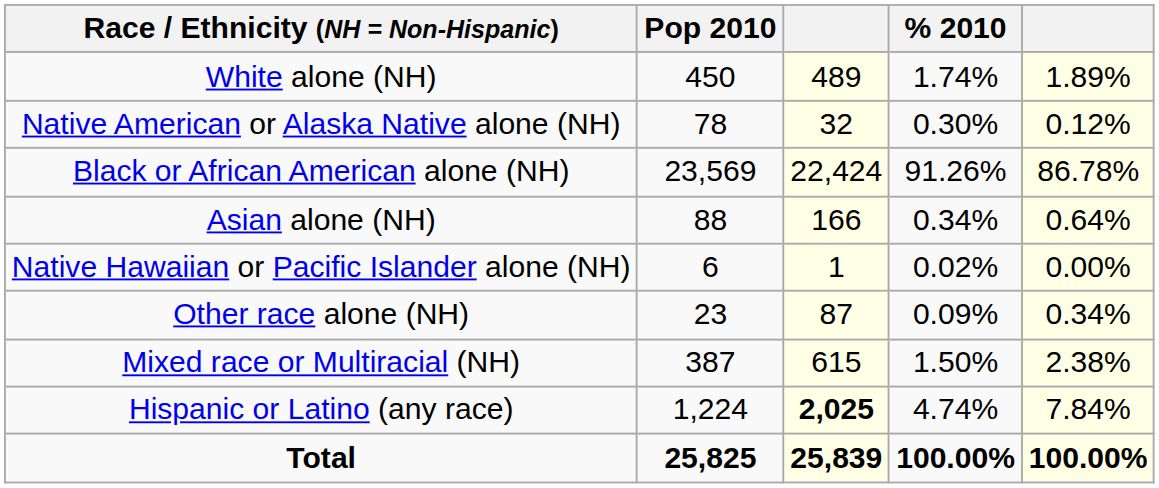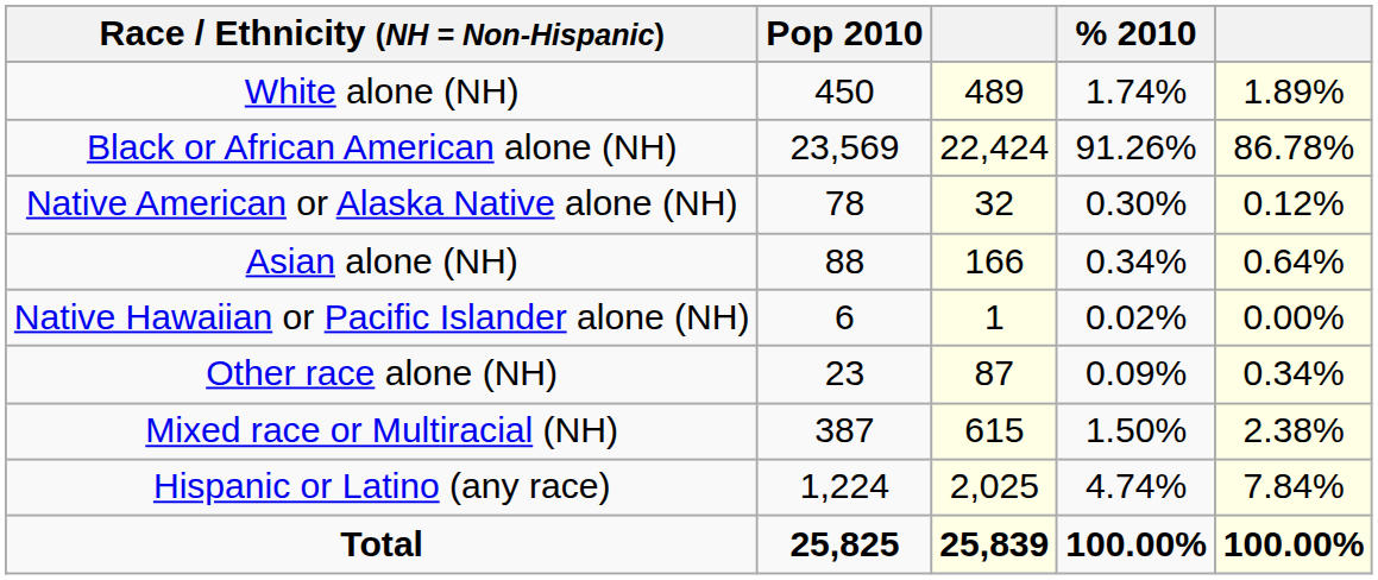rows swapped: Black or African American alone (NH) <-> Native American or Alaska Native alone (NH)
Hispanic or Latino (any race) | column 3: bold -> normal
